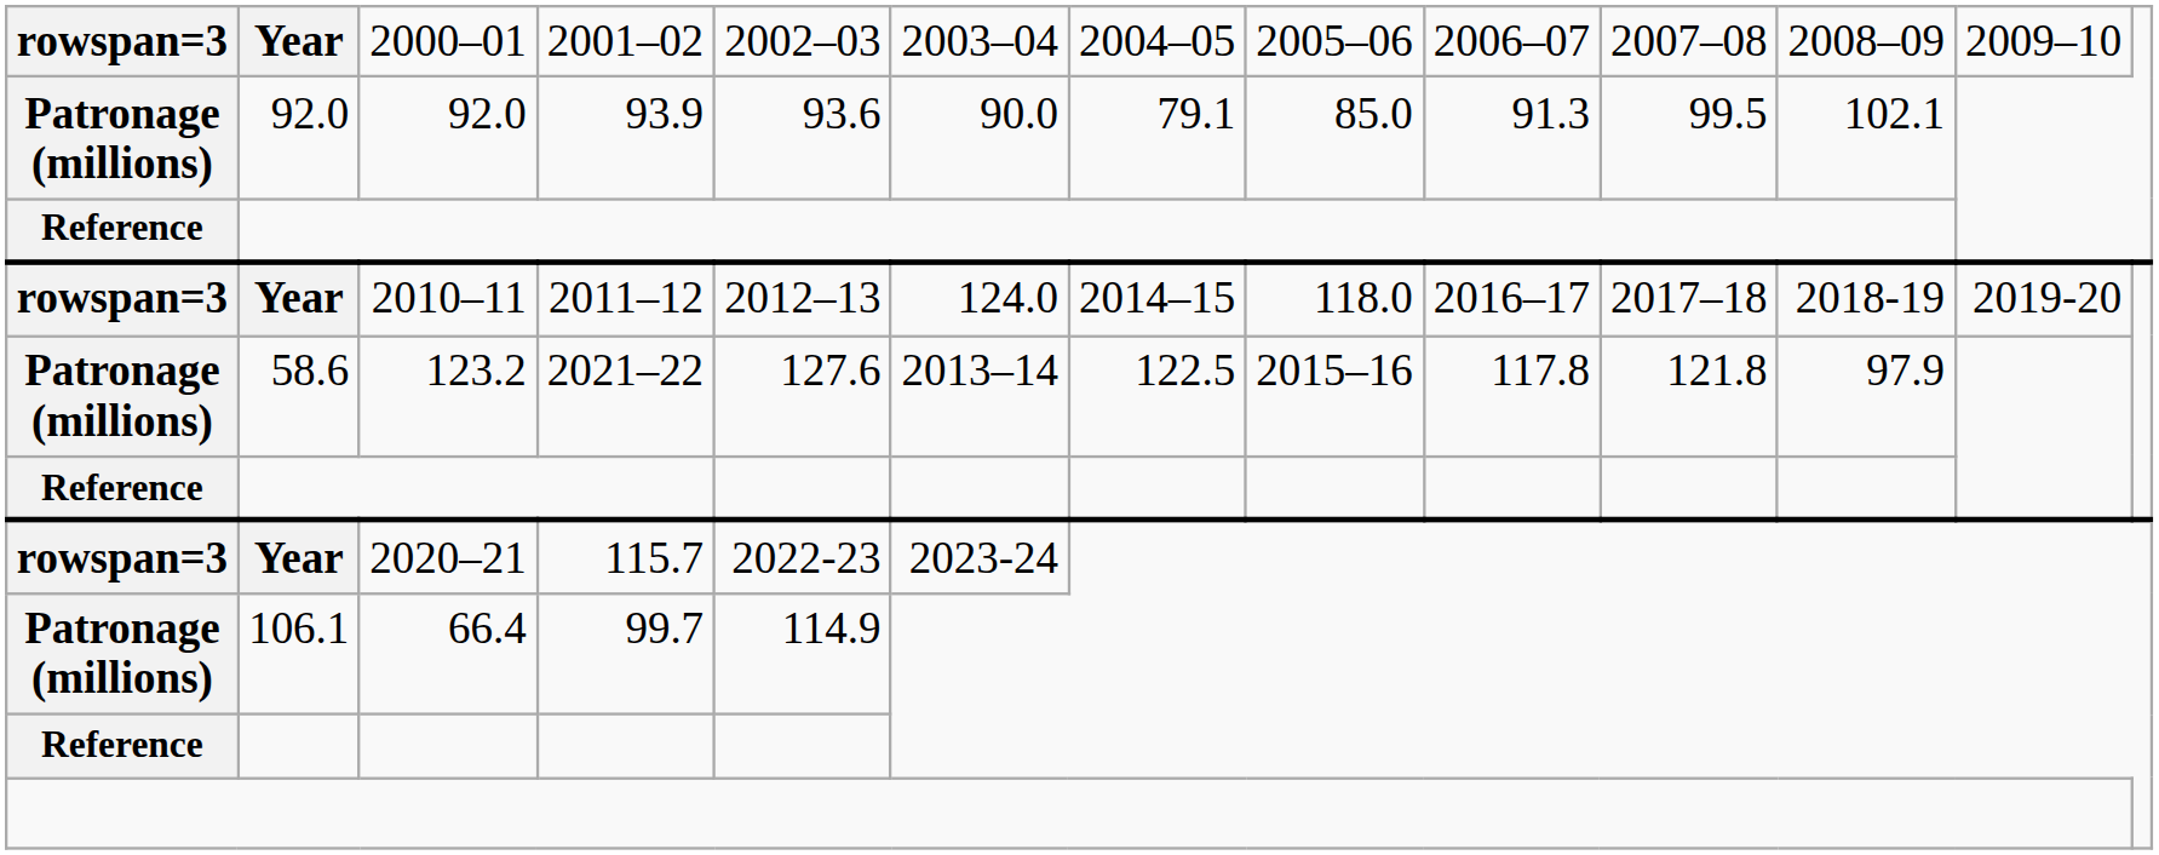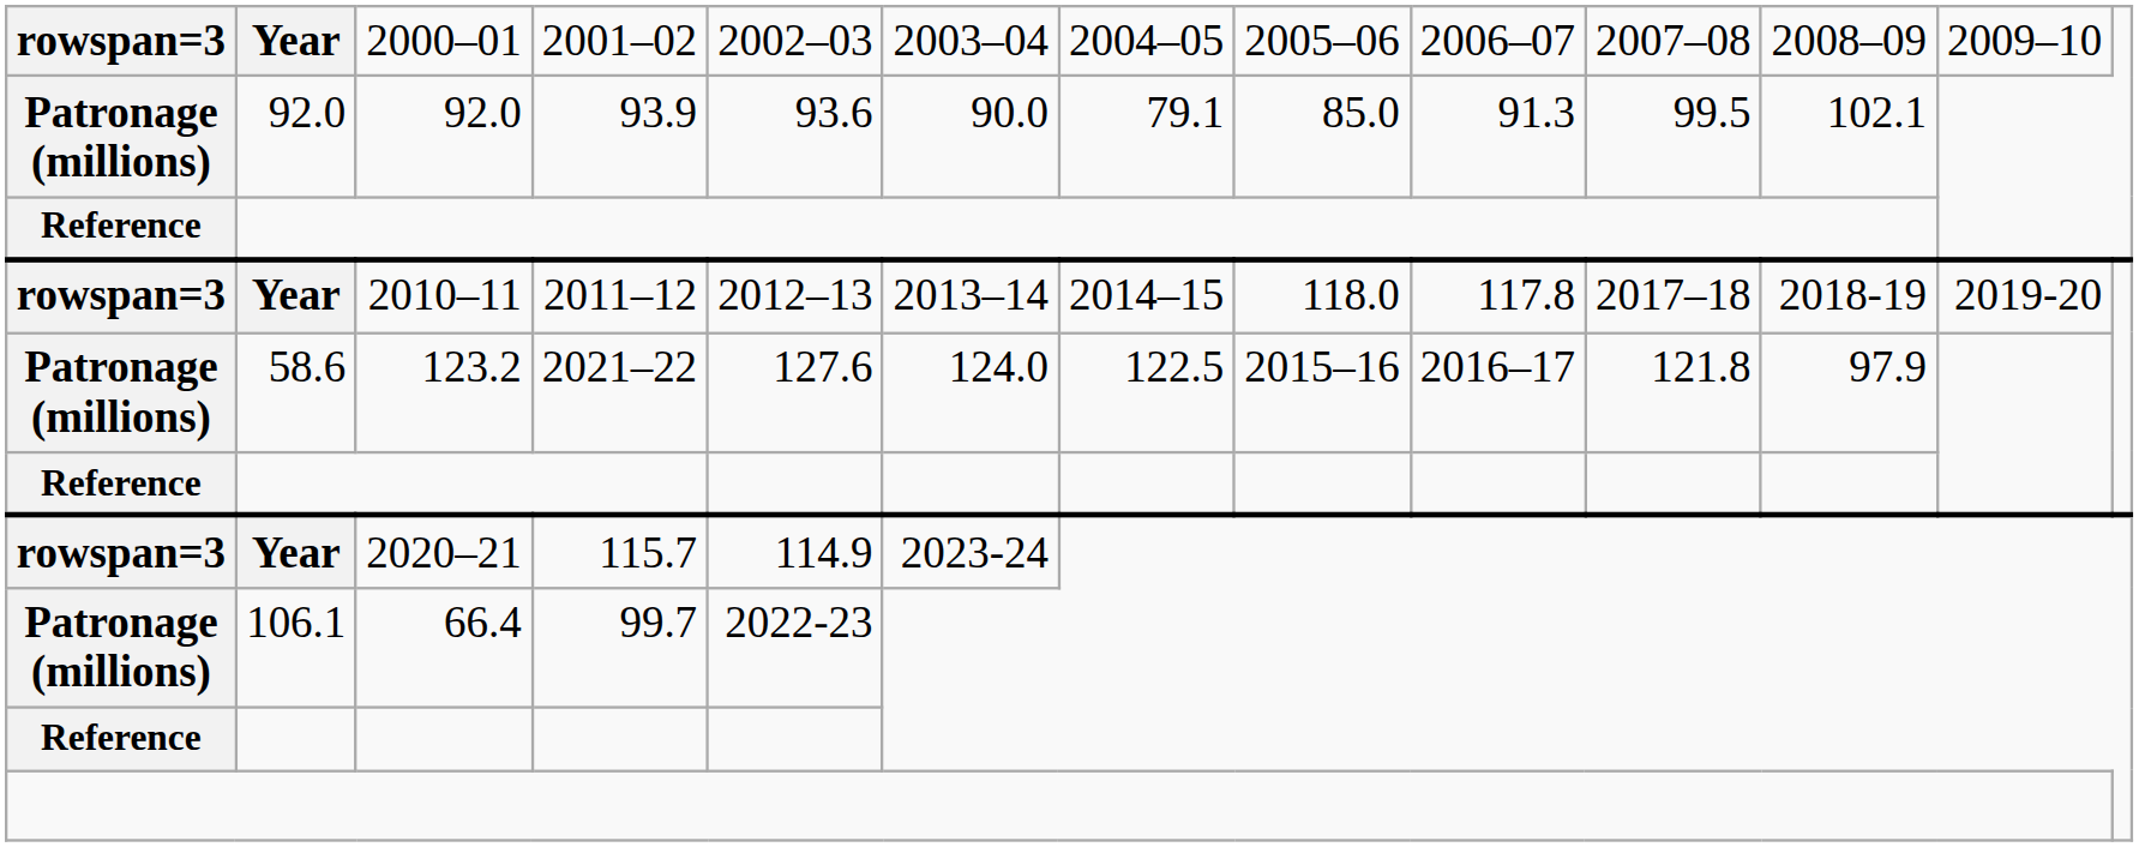2010–11 | column 6: 124.0 -> 2013–14
2010–11 | column 9: 2016–17 -> 117.8
123.2 | column 6: 2013–14 -> 124.0
123.2 | column 9: 117.8 -> 2016–17
2020–21 | column 5: 2022-23 -> 114.9
66.4 | column 5: 114.9 -> 2022-23
